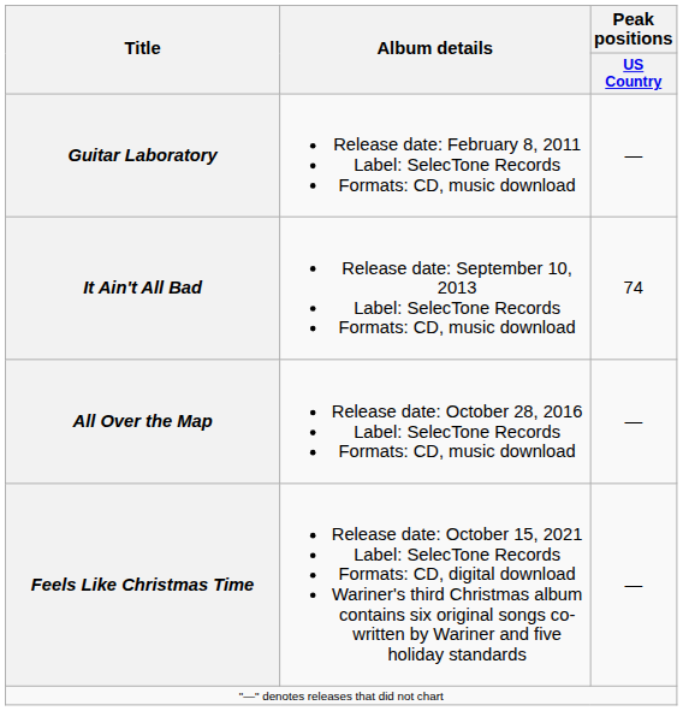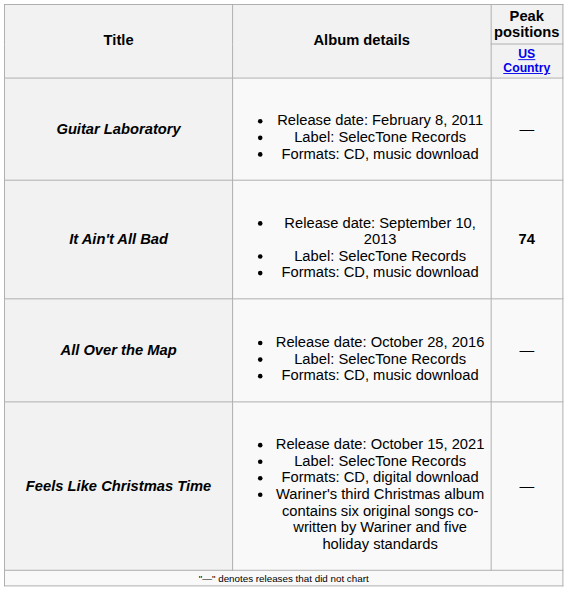It Ain't All Bad | Peak positions / US Country: normal -> bold
